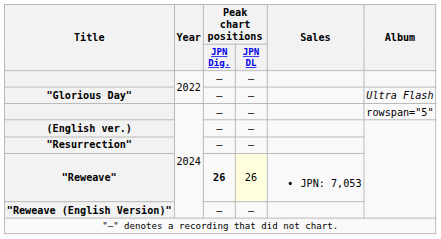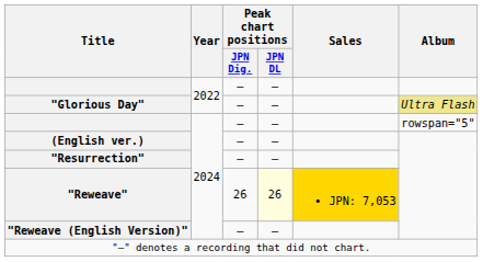"Glorious Day" | Album: no background -> khaki background
"Reweave" | Peak chart positions / JPN Dig.: bold -> normal
"Reweave" | Sales: no background -> gold background
